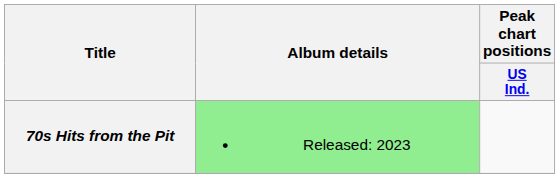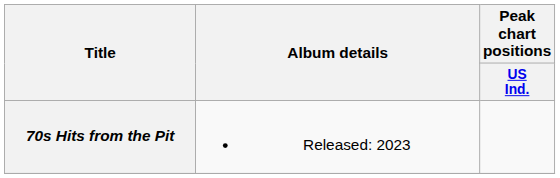70s Hits from the Pit | Album details: lightgreen background -> no background
